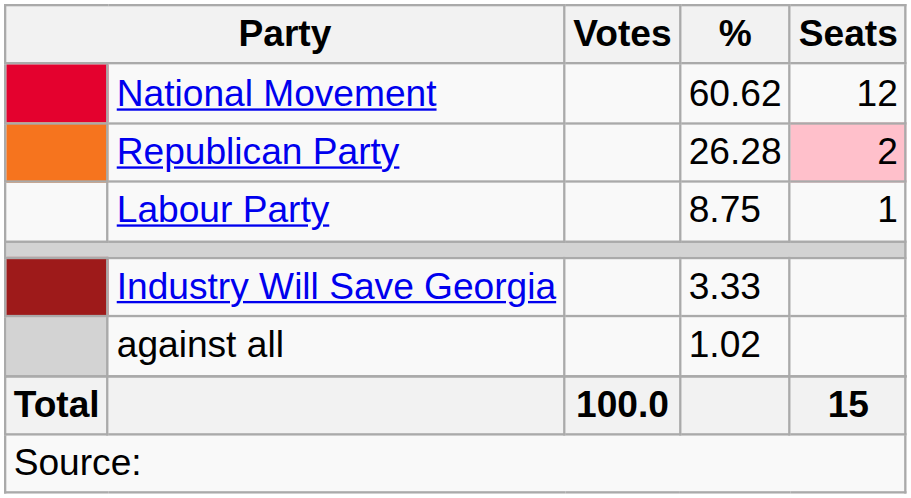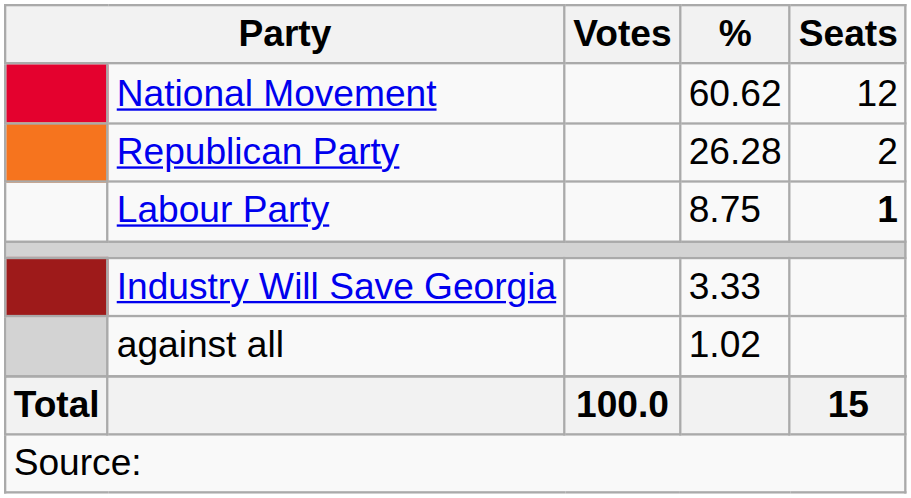Republican Party | Seats: pink background -> no background
Labour Party | Seats: normal -> bold
